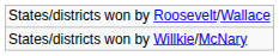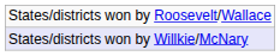row 2 | column 1: no background -> lavender background
